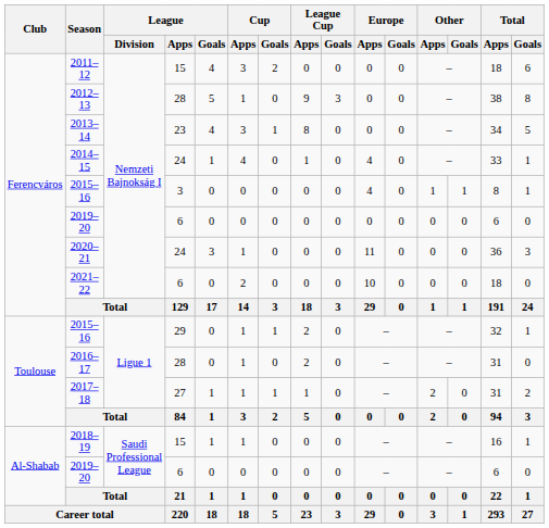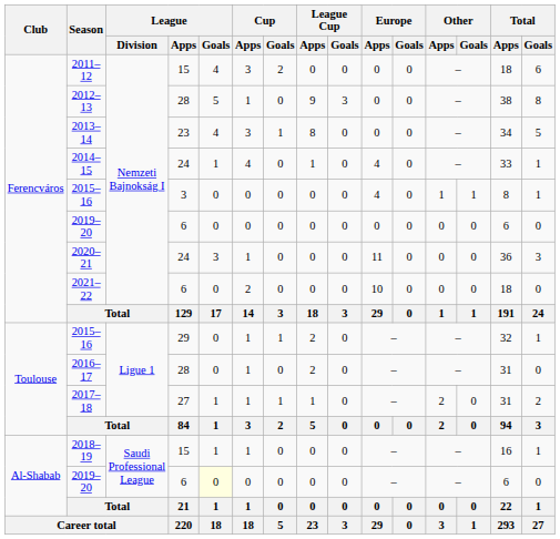Al-Shabab / 2019–20 | League / Goals: no background -> lightyellow background
